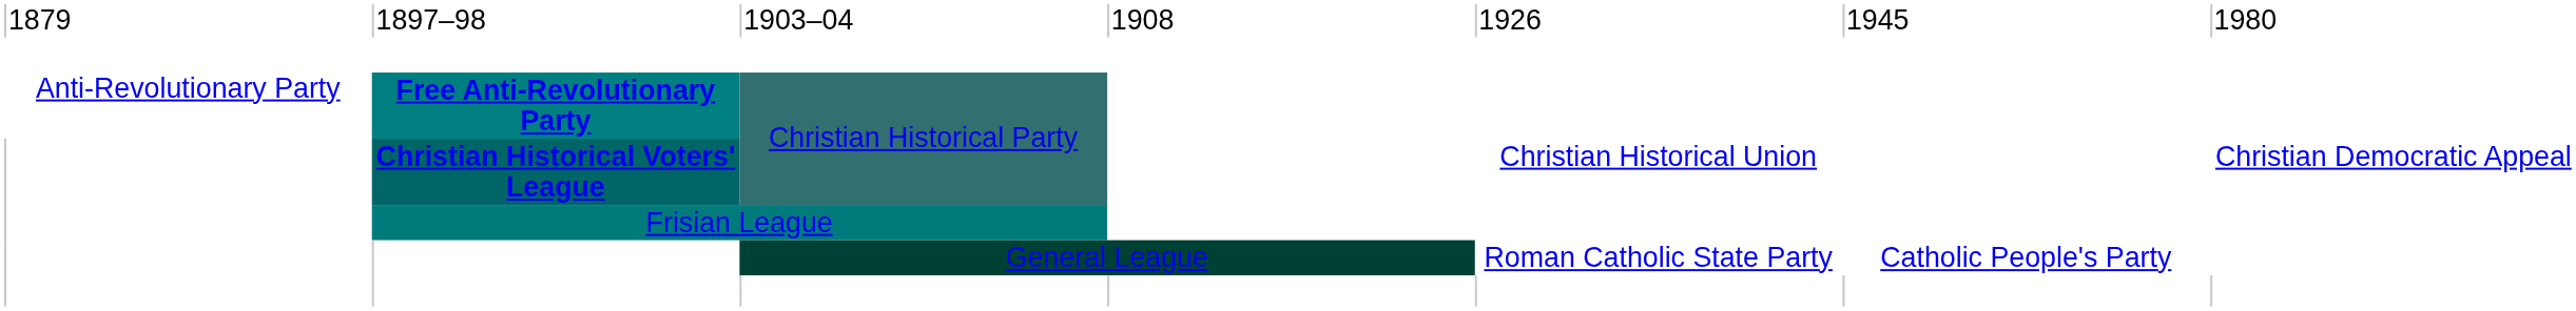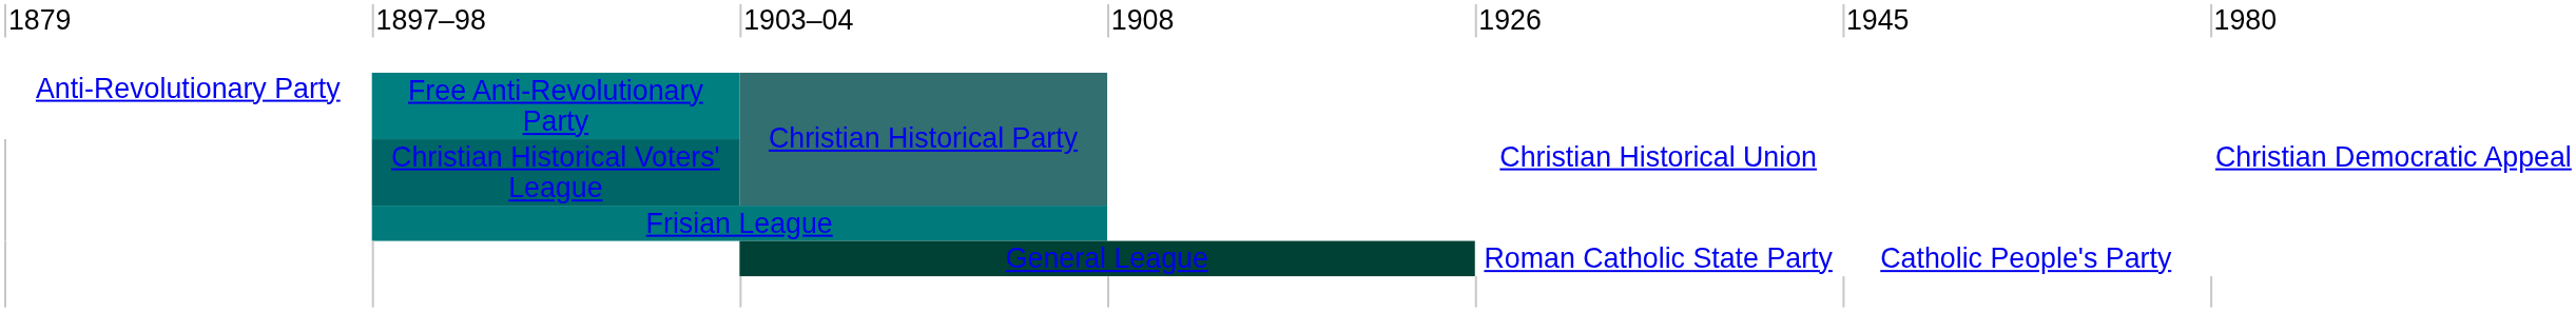Free Anti-Revolutionary Party | column 2: bold -> normal
Christian Historical Voters' League | column 2: bold -> normal
